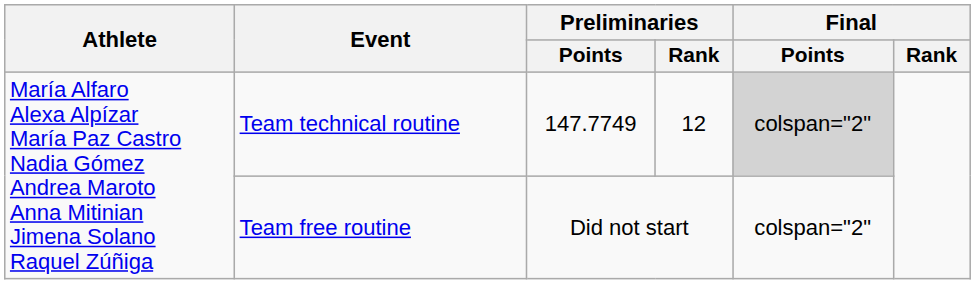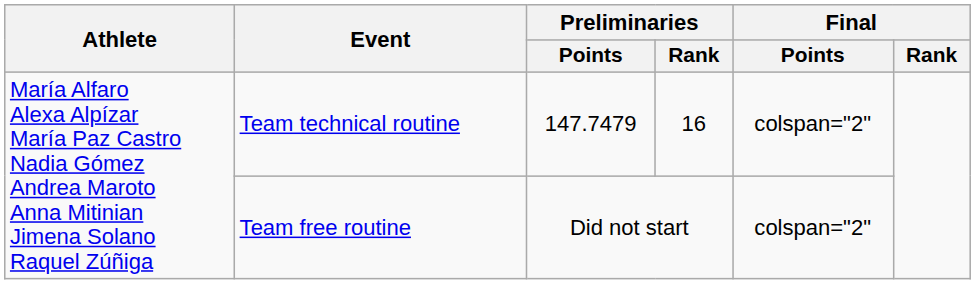Team technical routine | Preliminaries / Points: 147.7749 -> 147.7479
Team technical routine | Preliminaries / Rank: 12 -> 16
Team technical routine | Final / Points: lightgrey background -> no background
